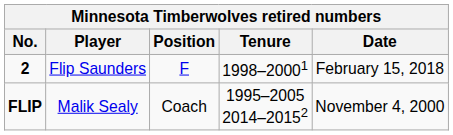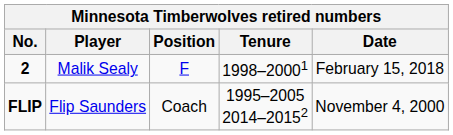2 | Player: Flip Saunders -> Malik Sealy
FLIP | Player: Malik Sealy -> Flip Saunders
